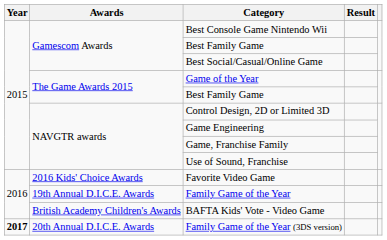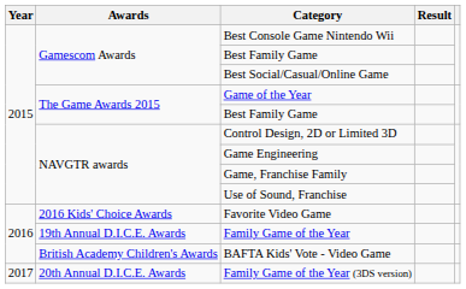Family Game of the Year (3DS version) | Year: bold -> normal
